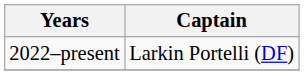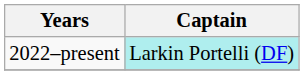2022–present | Captain: no background -> paleturquoise background
